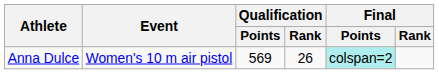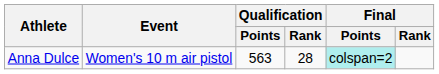Anna Dulce | Qualification / Points: 569 -> 563
Anna Dulce | Qualification / Rank: 26 -> 28
